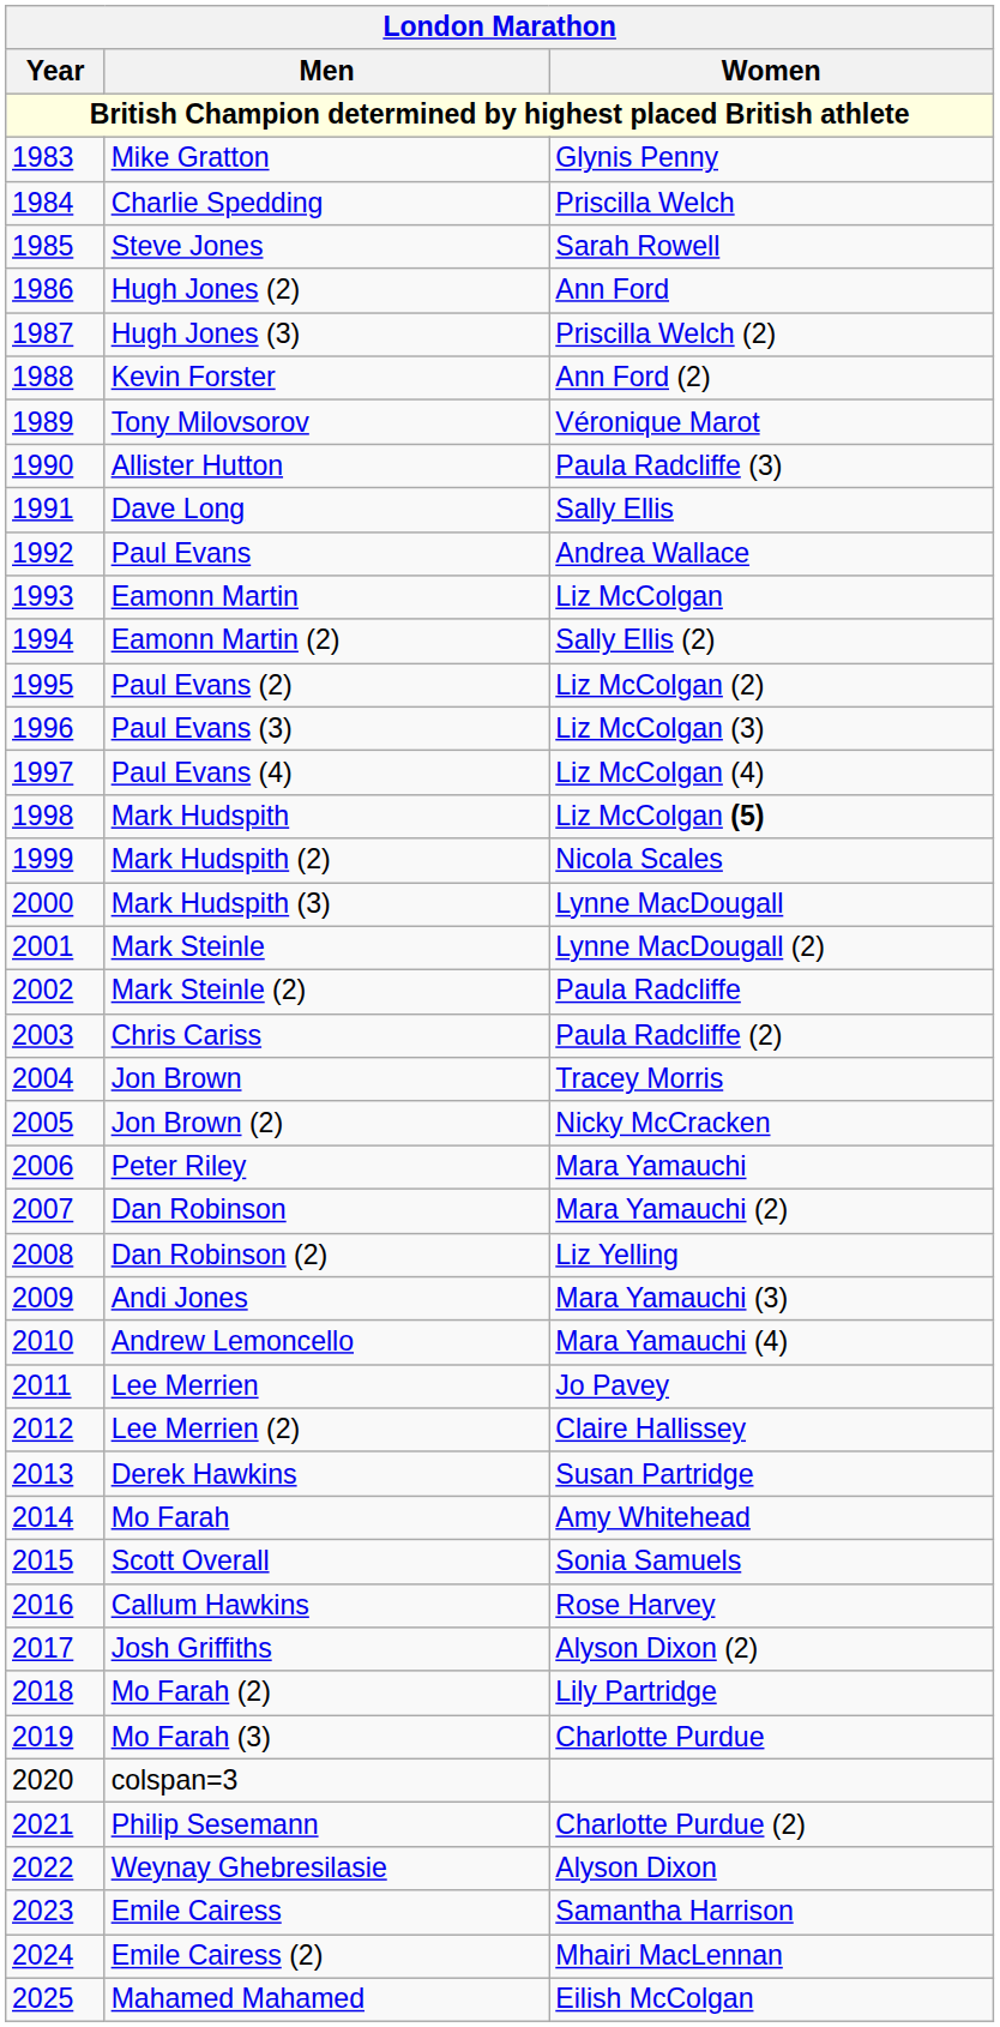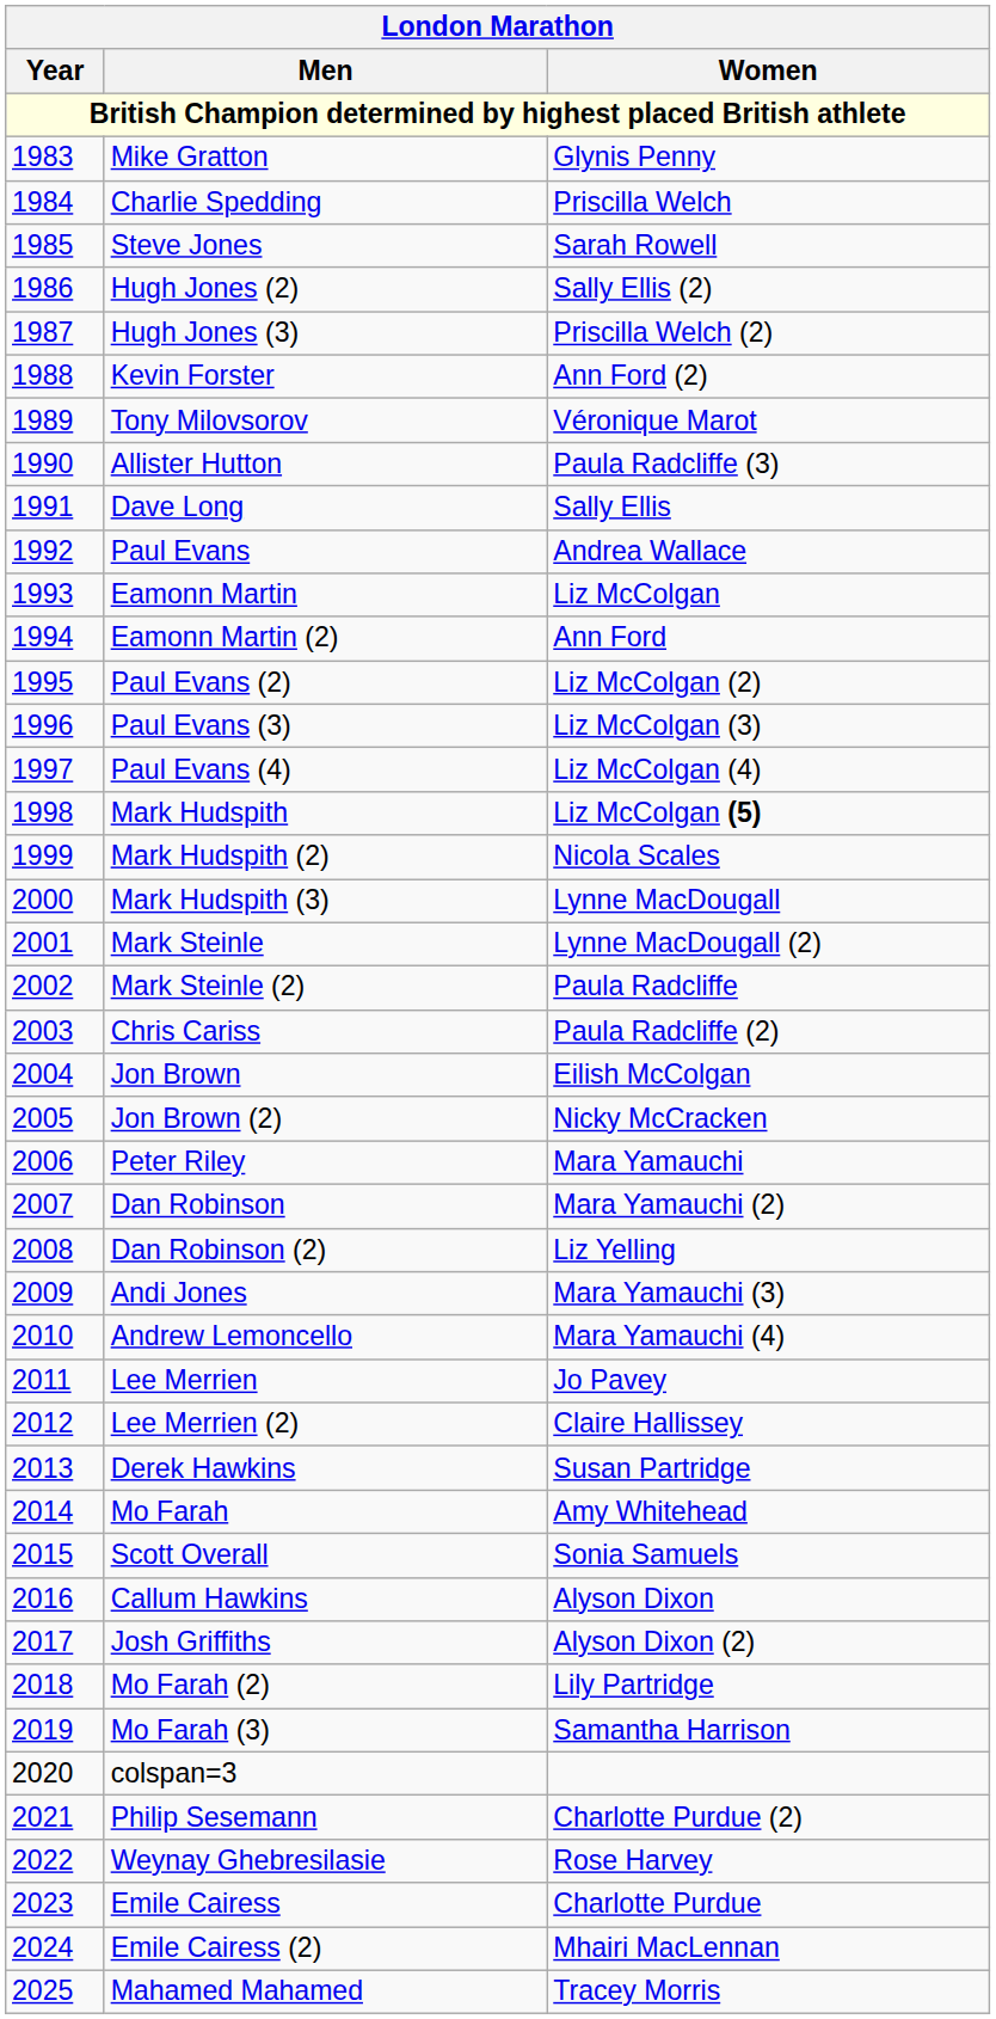Hugh Jones (2) | London Marathon / Women: Ann Ford -> Sally Ellis (2)
Eamonn Martin (2) | London Marathon / Women: Sally Ellis (2) -> Ann Ford
Jon Brown | London Marathon / Women: Tracey Morris -> Eilish McColgan
Callum Hawkins | London Marathon / Women: Rose Harvey -> Alyson Dixon
Mo Farah (3) | London Marathon / Women: Charlotte Purdue -> Samantha Harrison
Weynay Ghebresilasie | London Marathon / Women: Alyson Dixon -> Rose Harvey
Emile Cairess | London Marathon / Women: Samantha Harrison -> Charlotte Purdue
Mahamed Mahamed | London Marathon / Women: Eilish McColgan -> Tracey Morris
